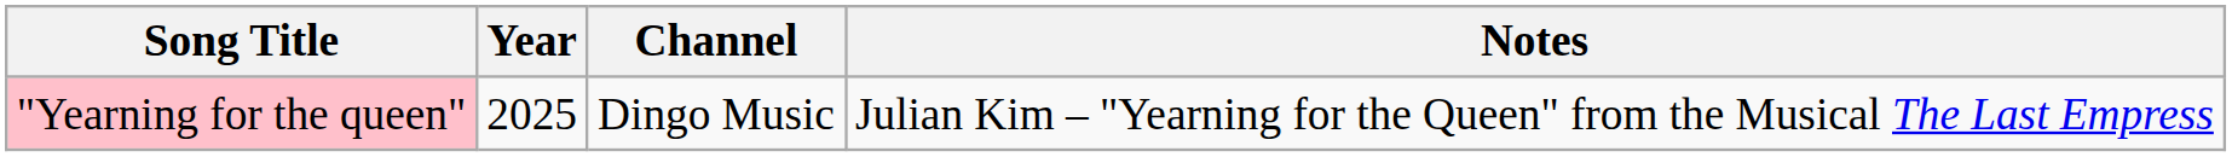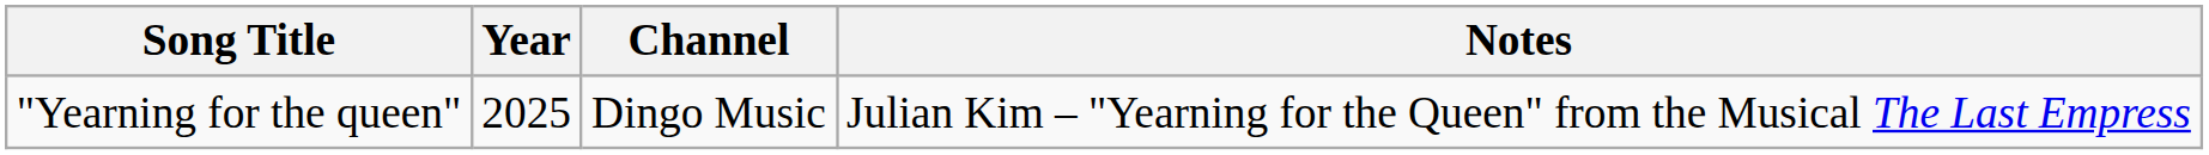"Yearning for the queen" | Song Title: pink background -> no background
